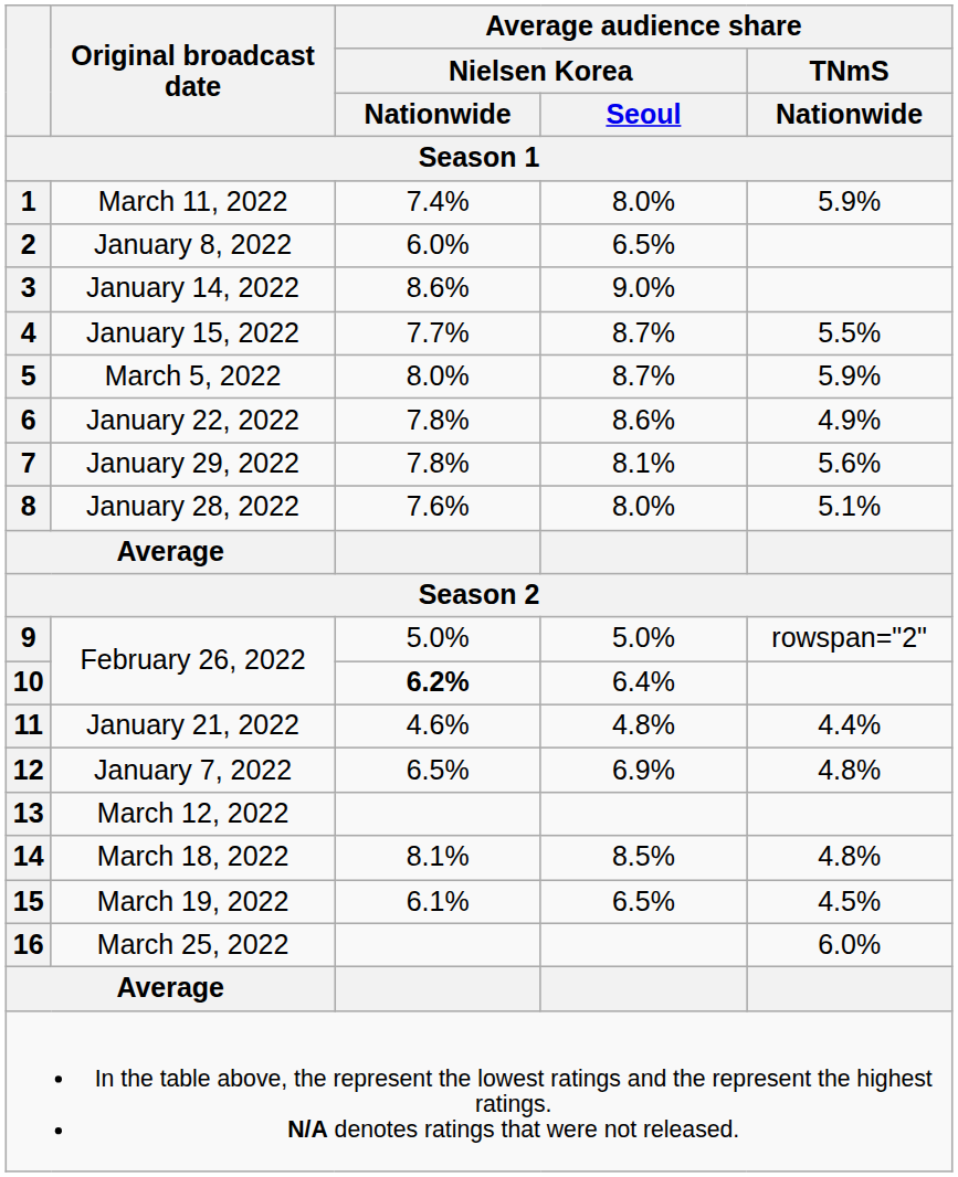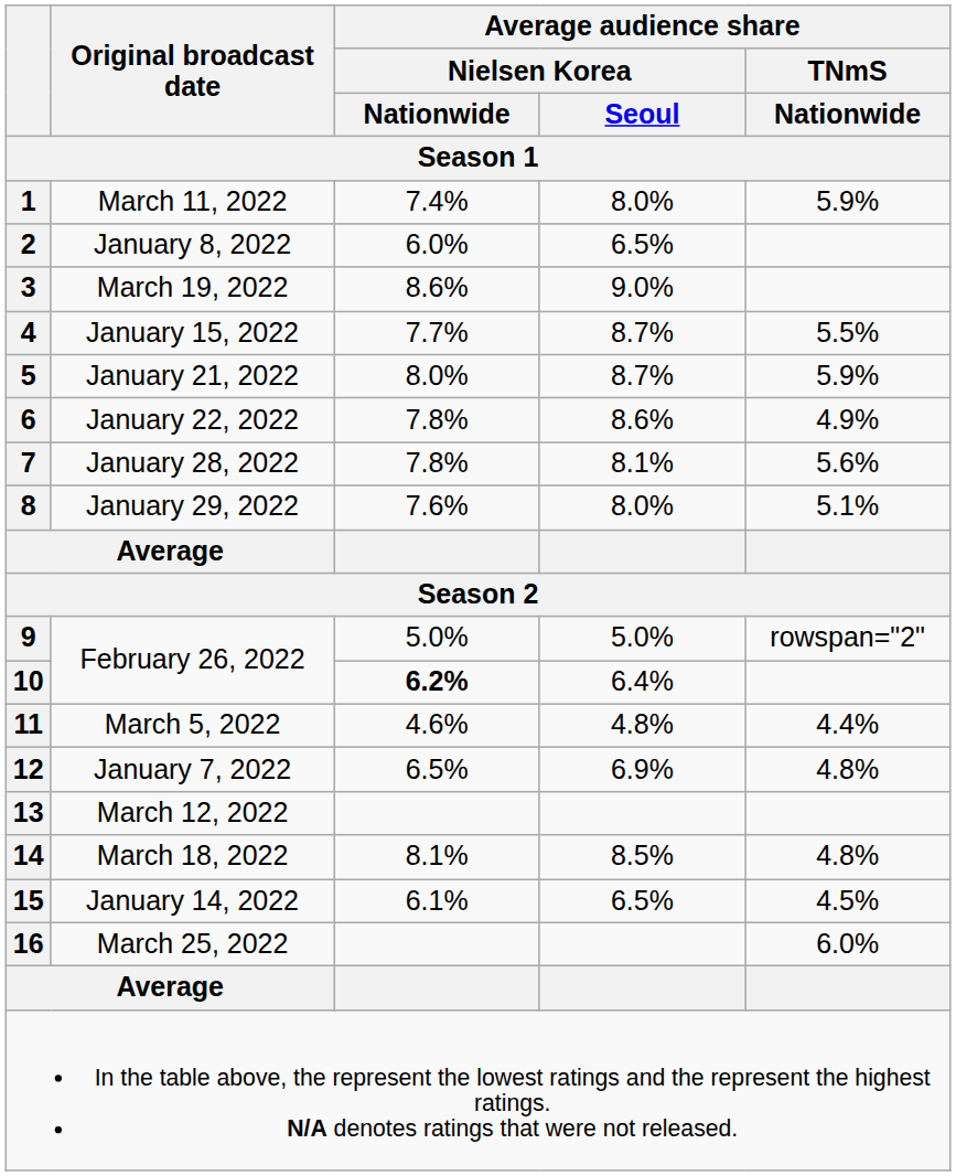3 | Original broadcast date: January 14, 2022 -> March 19, 2022
5 | Original broadcast date: March 5, 2022 -> January 21, 2022
7 | Original broadcast date: January 29, 2022 -> January 28, 2022
8 | Original broadcast date: January 28, 2022 -> January 29, 2022
11 | Original broadcast date: January 21, 2022 -> March 5, 2022
15 | Original broadcast date: March 19, 2022 -> January 14, 2022
